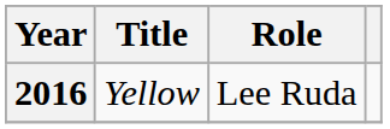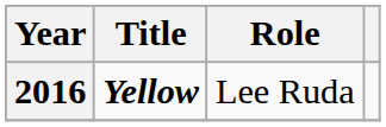2016 | Title: normal -> bold
